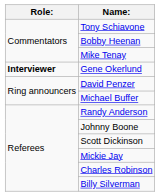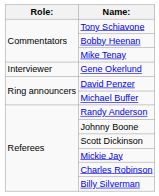Gene Okerlund | Role:: bold -> normal
